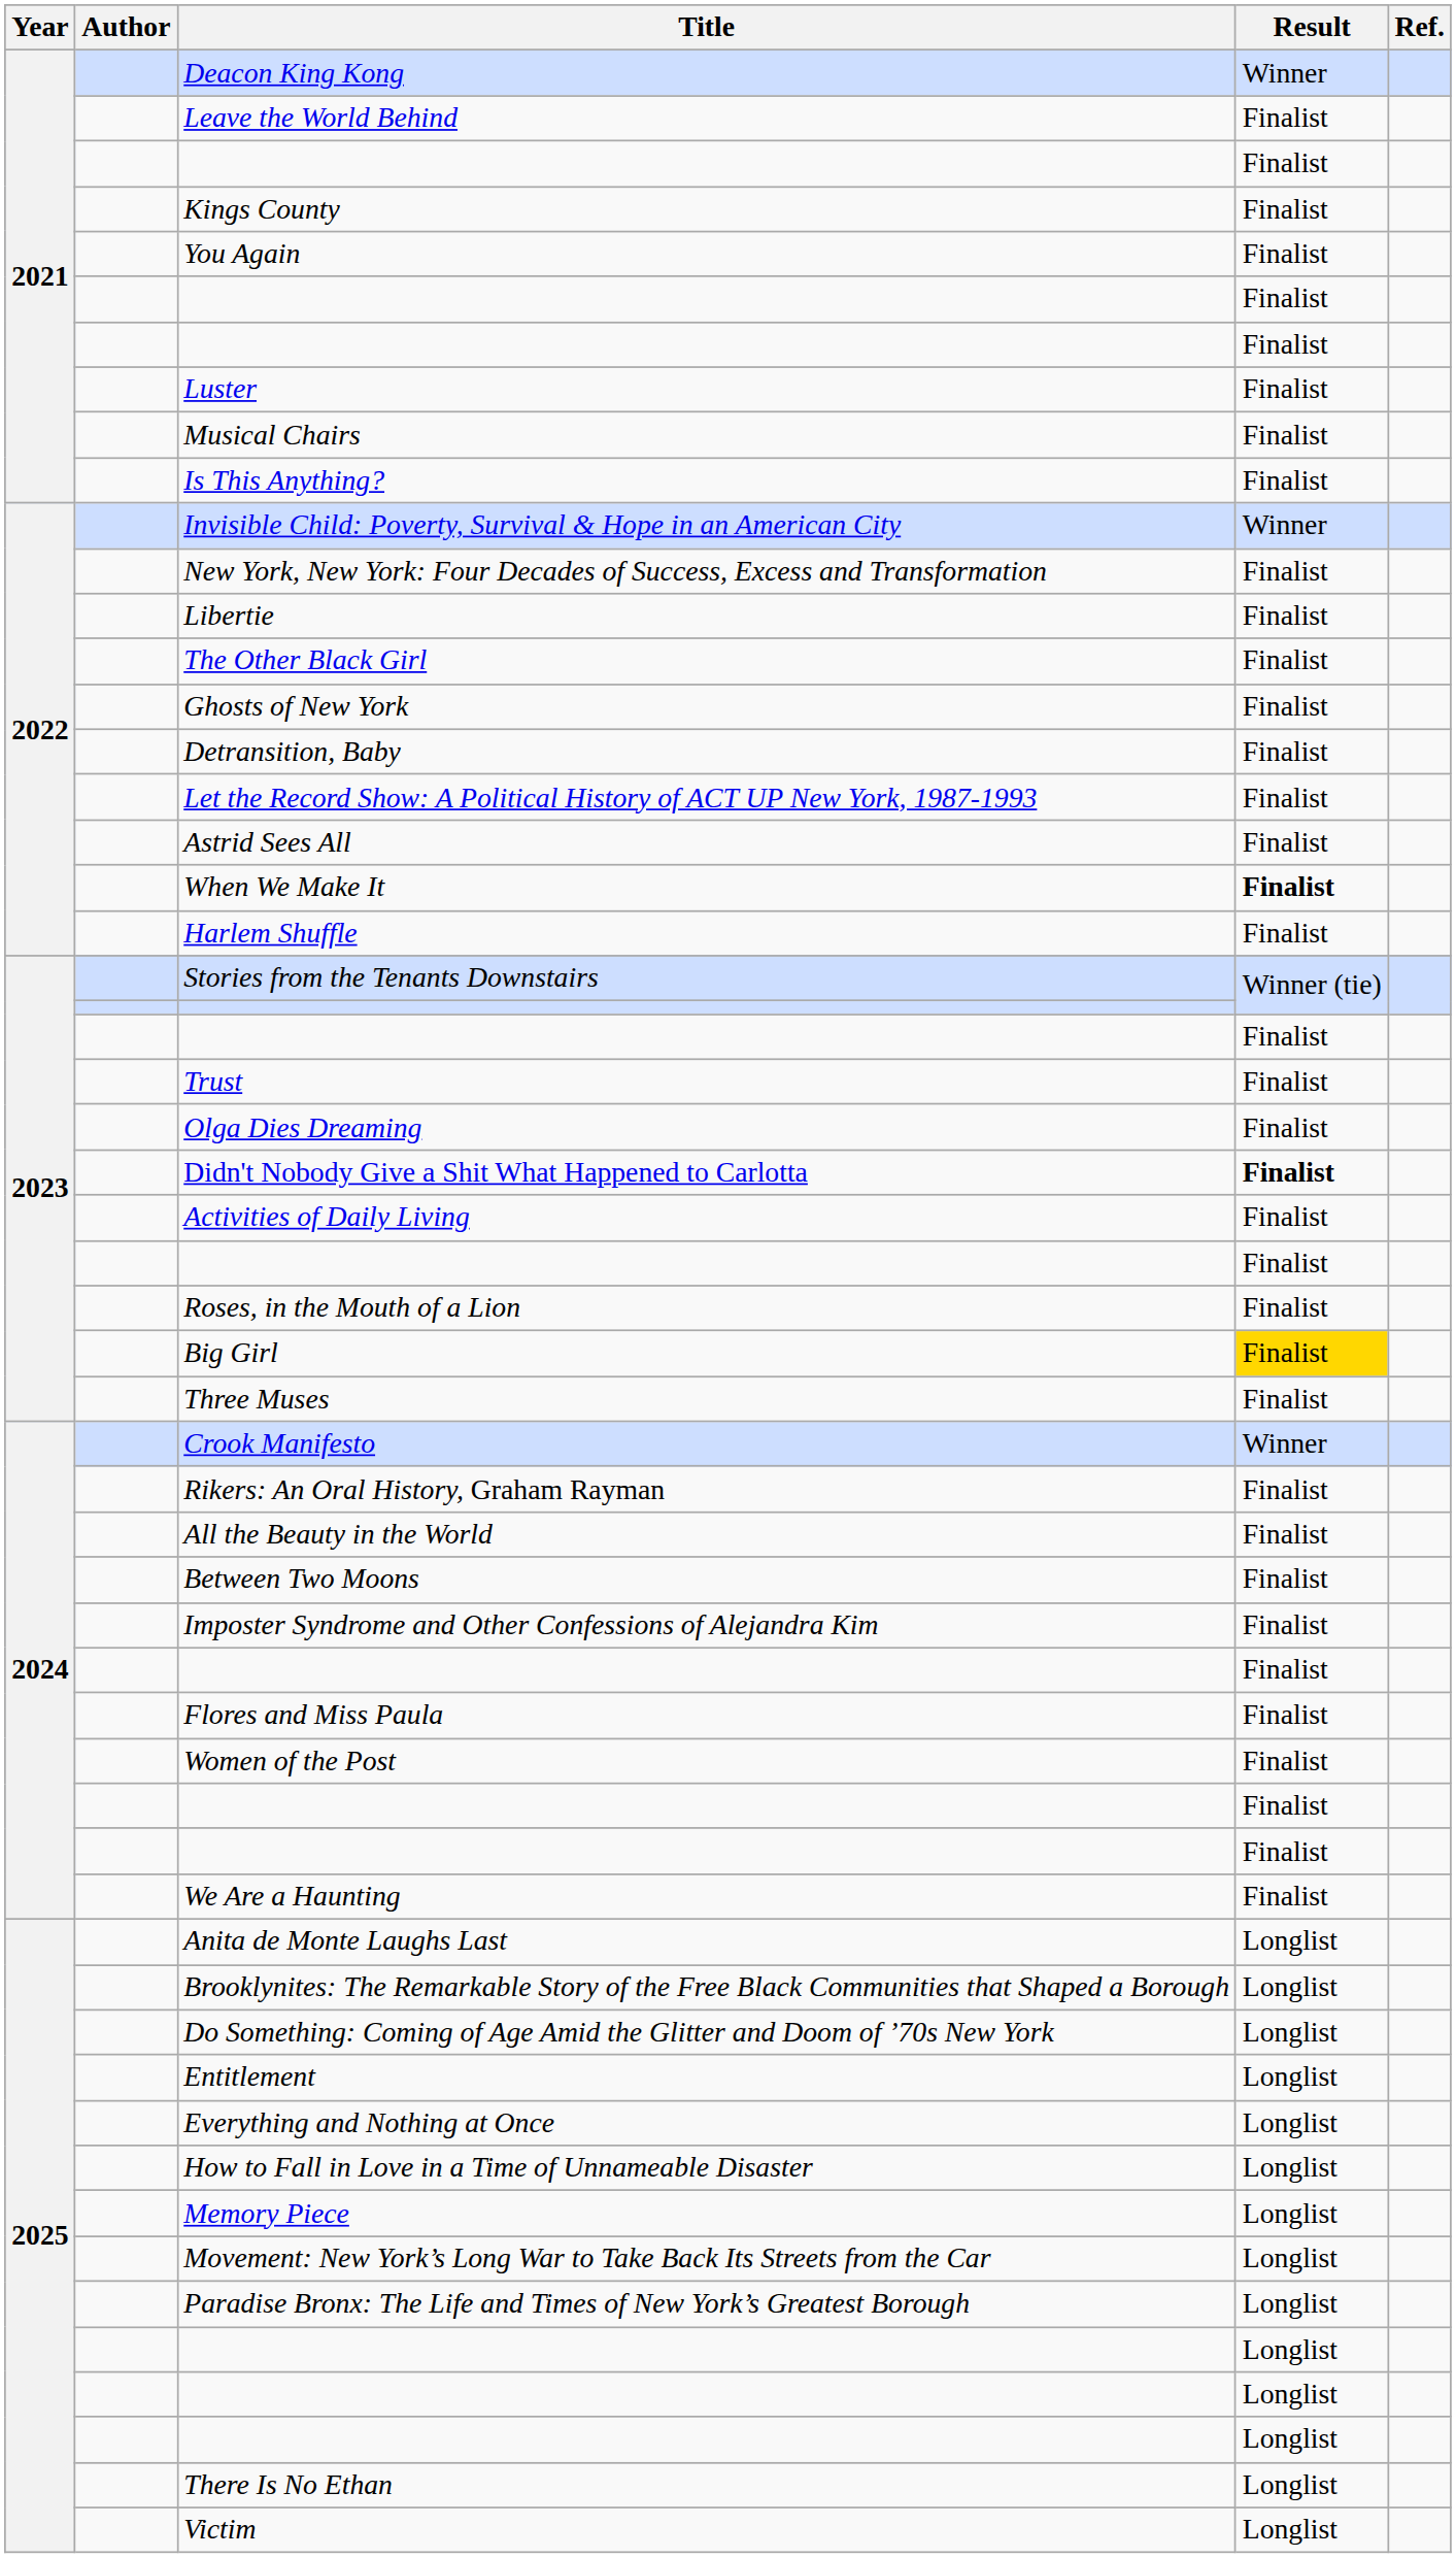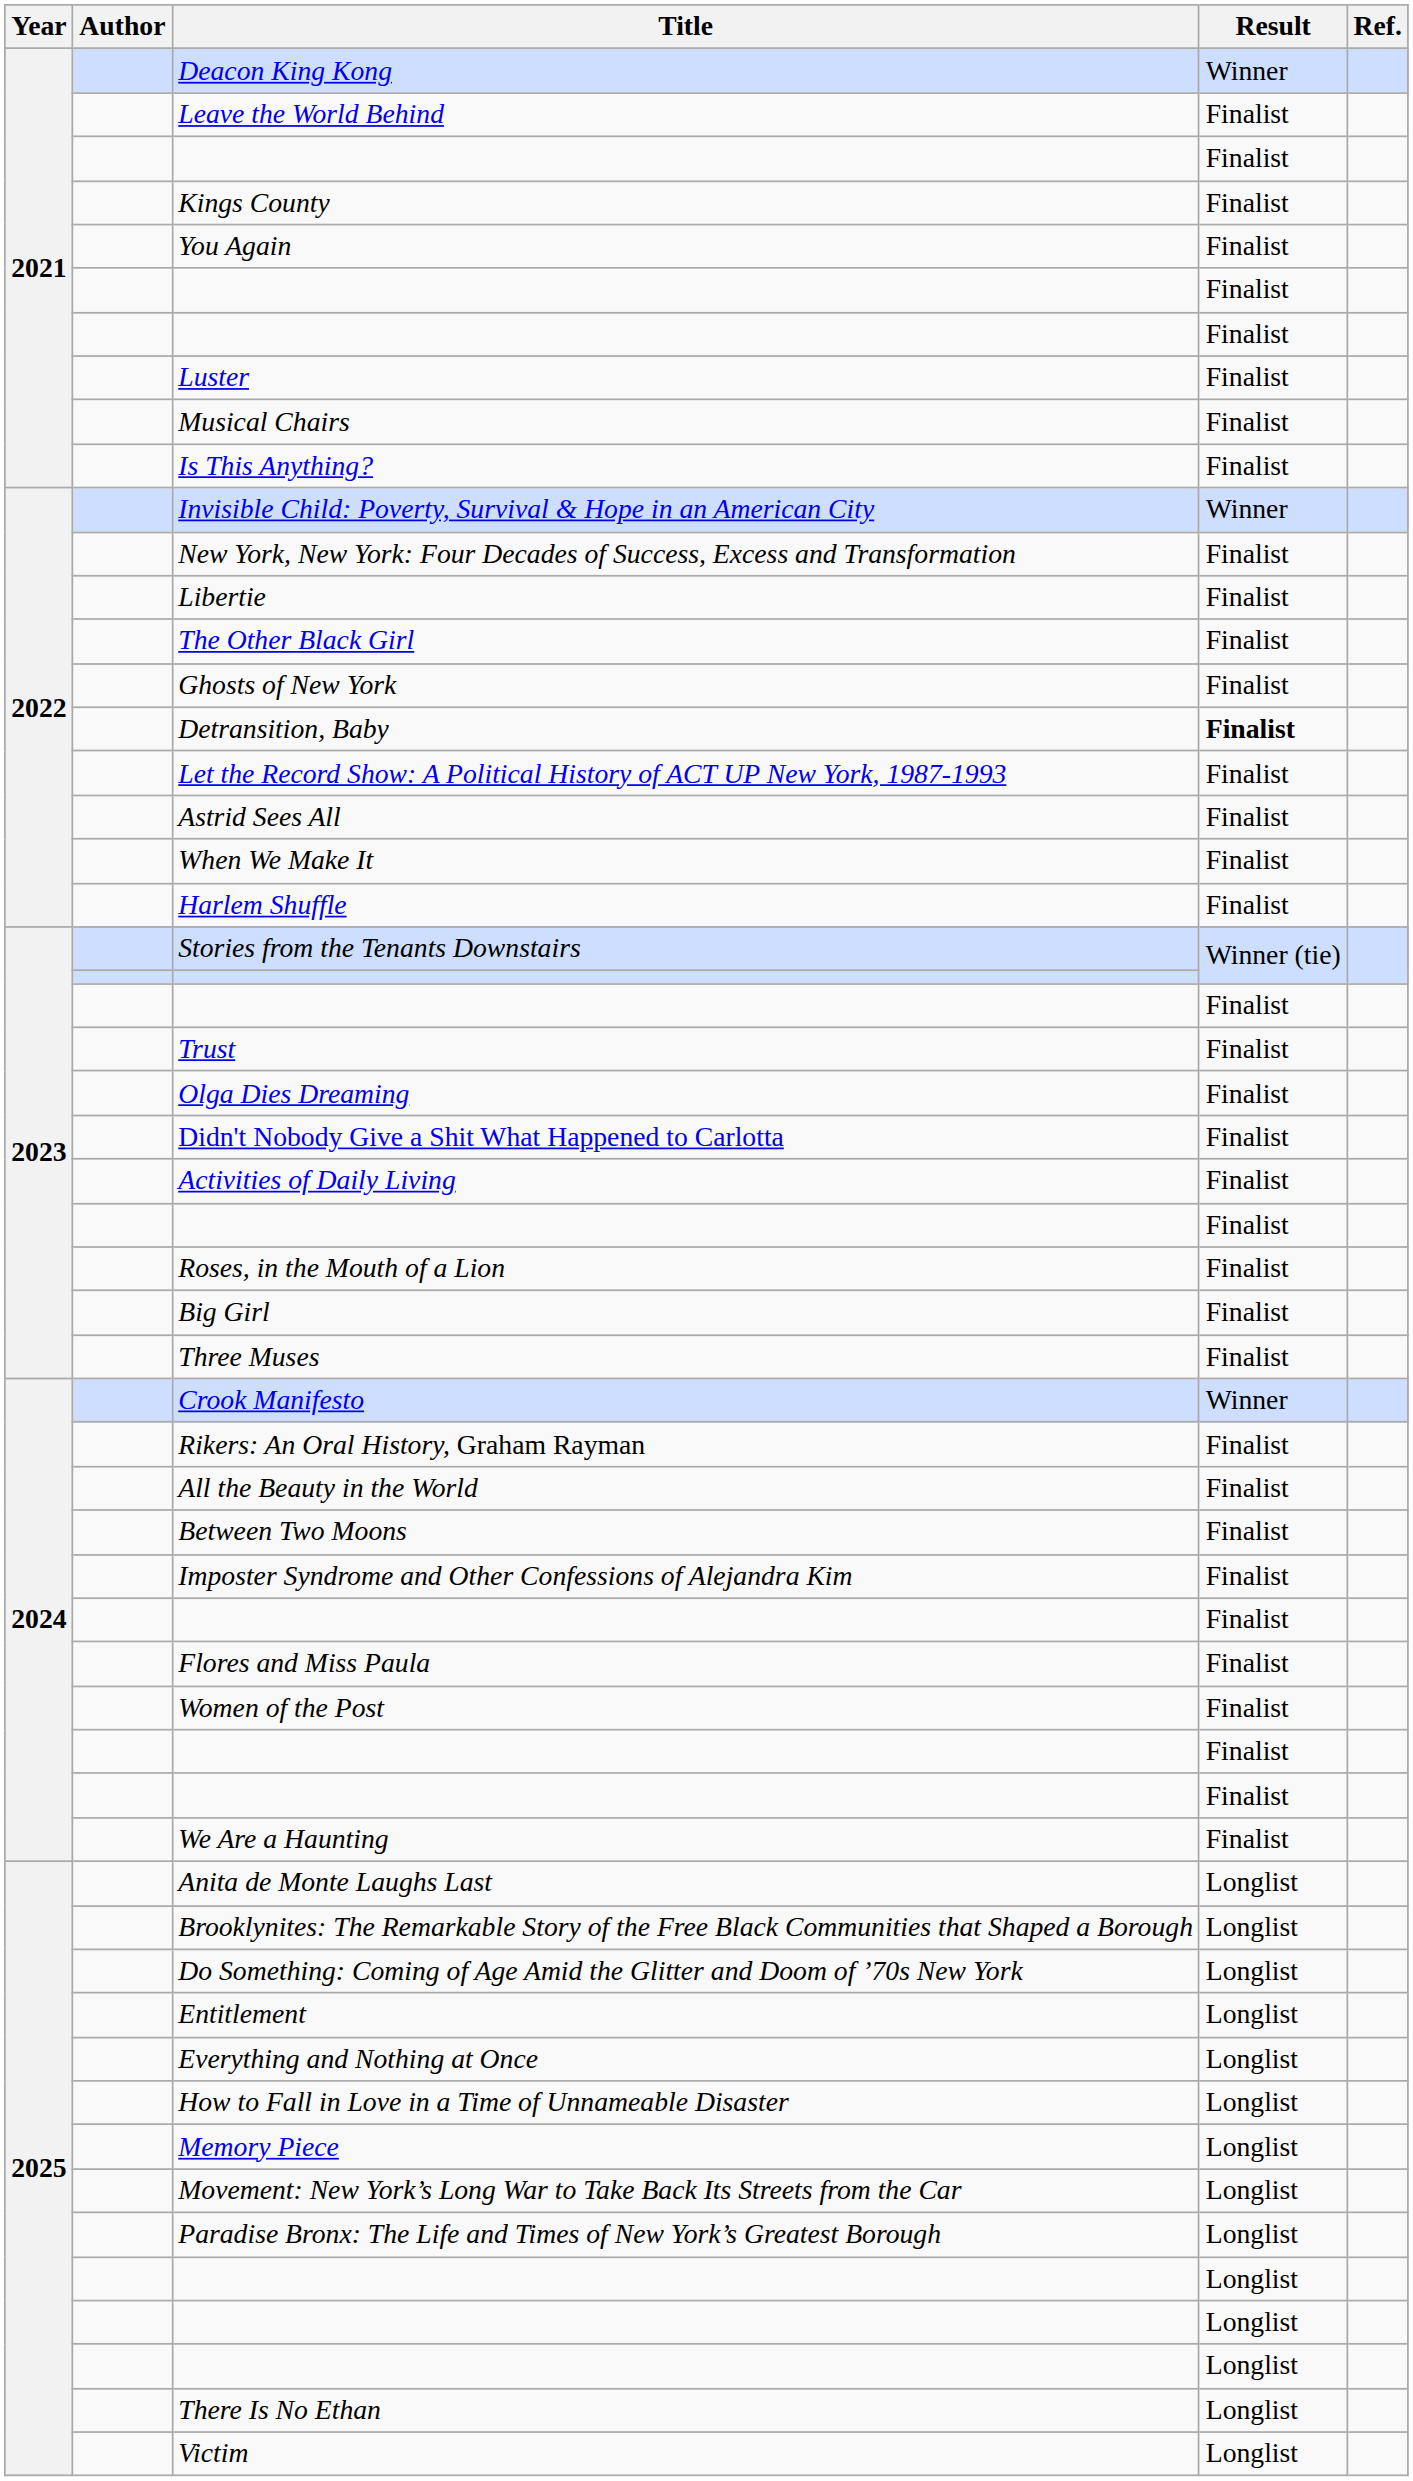Detransition, Baby | Result: normal -> bold
When We Make It | Result: bold -> normal
Didn't Nobody Give a Shit What Happened to Carlotta | Result: bold -> normal
Big Girl | Result: gold background -> no background
